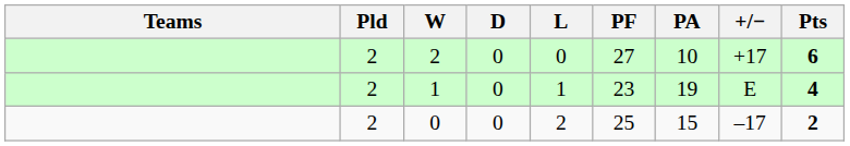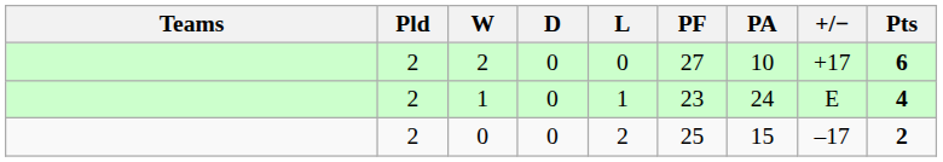row 3 | PA: 19 -> 24
